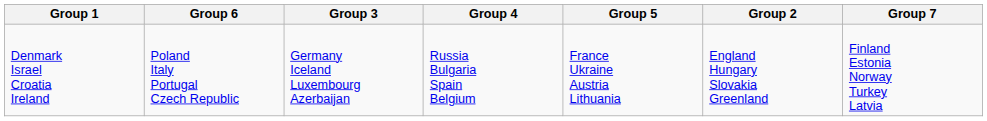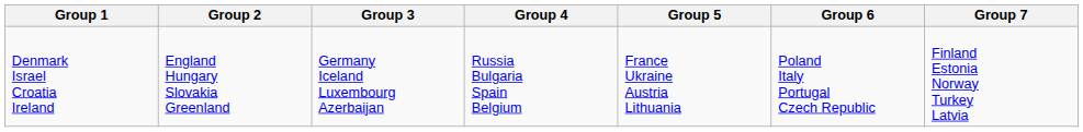columns swapped: Group 2 <-> Group 6
